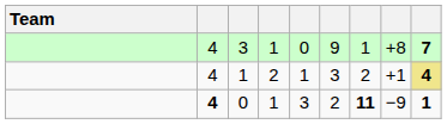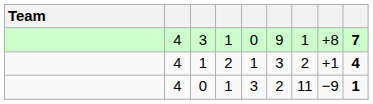row 3 | column 9: khaki background -> no background
row 4 | column 2: bold -> normal
row 4 | column 7: bold -> normal
